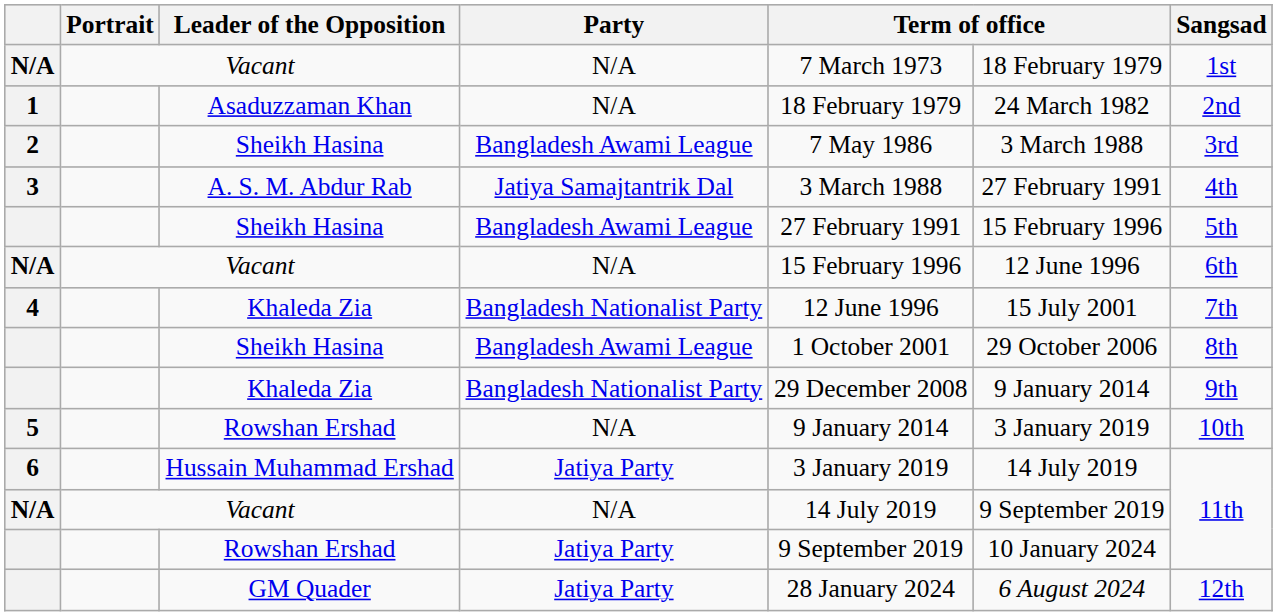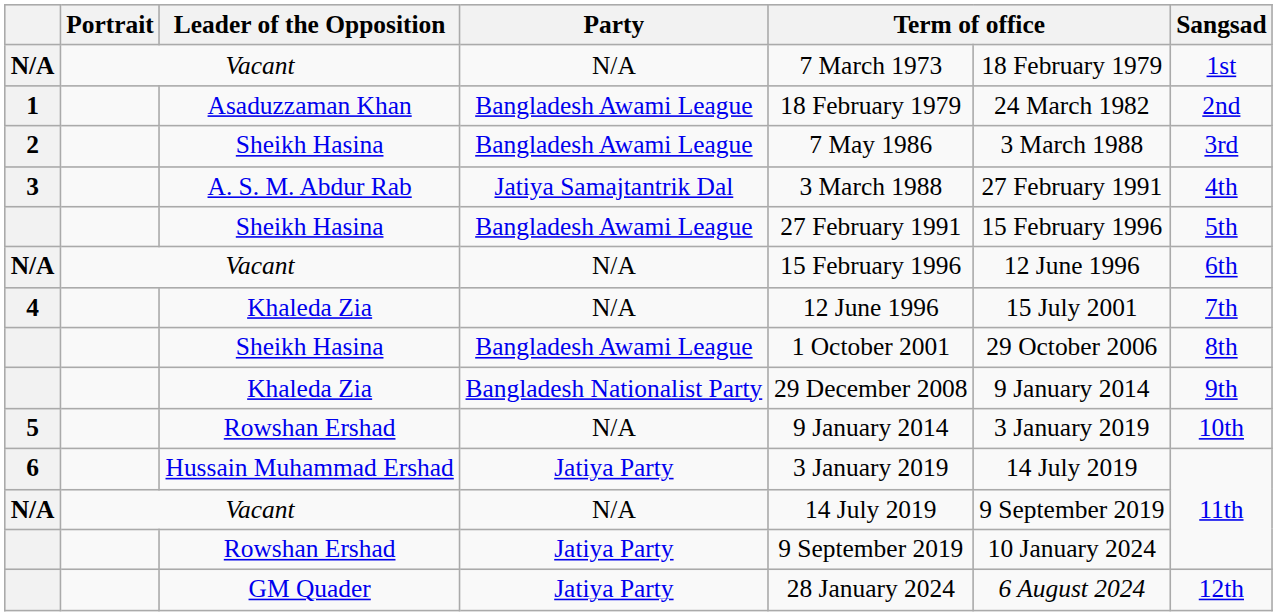1 | Party: N/A -> Bangladesh Awami League
4 | Party: Bangladesh Nationalist Party -> N/A
